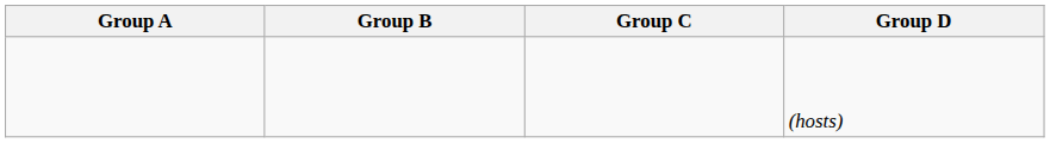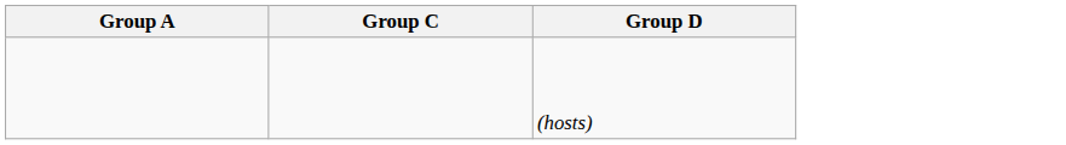- column: Group B
